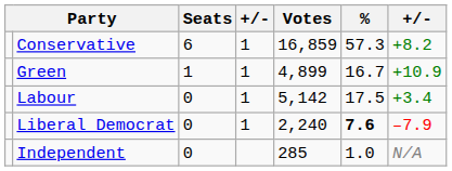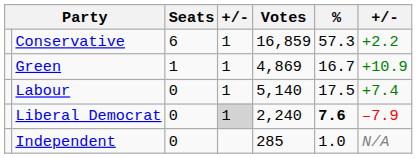Conservative | column 7: +8.2 -> +2.2
Green | Votes: 4,899 -> 4,869
Labour | Votes: 5,142 -> 5,140
Labour | column 7: +3.4 -> +7.4
Liberal Democrat | column 4: no background -> lightgrey background
